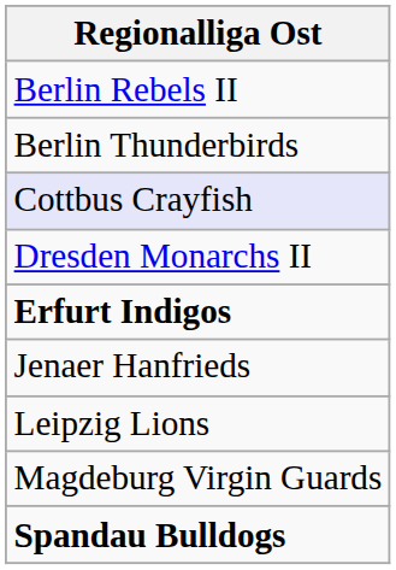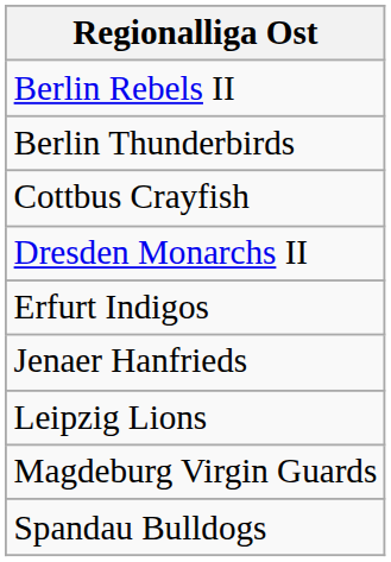row 4 | column 1: lavender background -> no background
row 6 | column 1: bold -> normal
row 10 | column 1: bold -> normal
